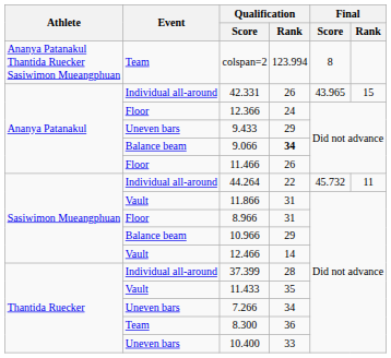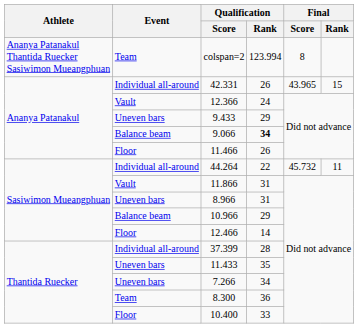12.366 | Event: Floor -> Vault
8.966 | Event: Floor -> Uneven bars
12.466 | Event: Vault -> Floor
11.433 | Event: Vault -> Uneven bars
10.400 | Event: Uneven bars -> Floor
